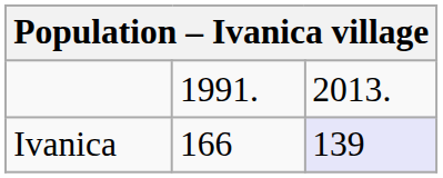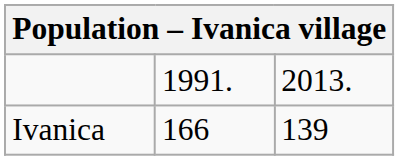Ivanica | column 3: lavender background -> no background
